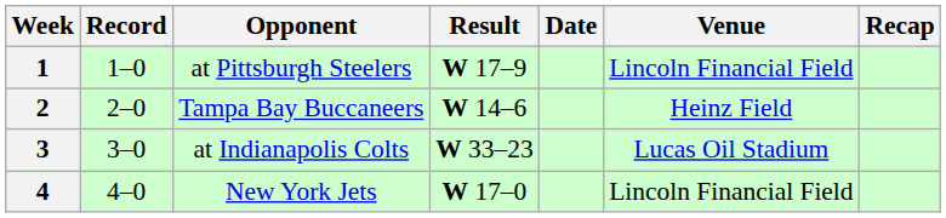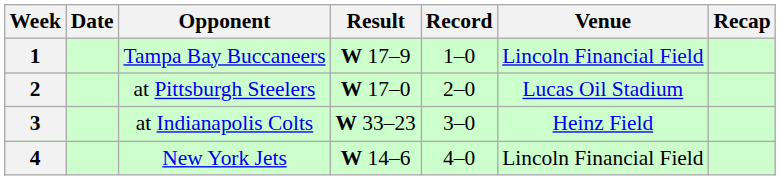columns swapped: Date <-> Record
1 | Opponent: at Pittsburgh Steelers -> Tampa Bay Buccaneers
2 | Opponent: Tampa Bay Buccaneers -> at Pittsburgh Steelers
2 | Result: W 14–6 -> W 17–0
2 | Venue: Heinz Field -> Lucas Oil Stadium
3 | Venue: Lucas Oil Stadium -> Heinz Field
4 | Result: W 17–0 -> W 14–6
